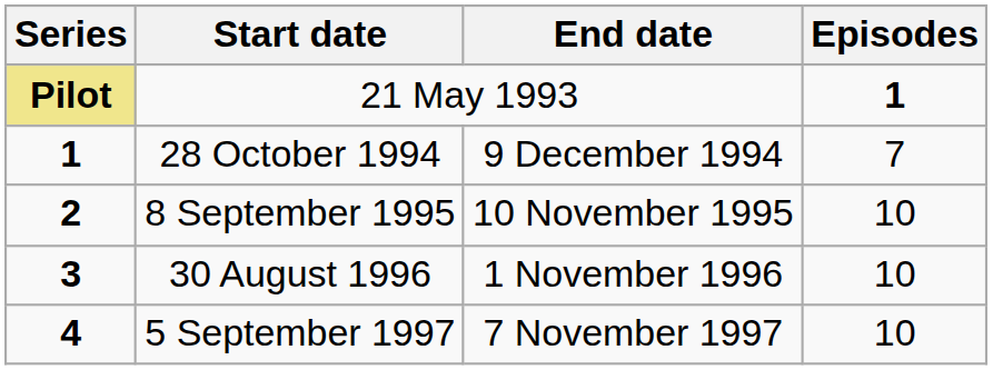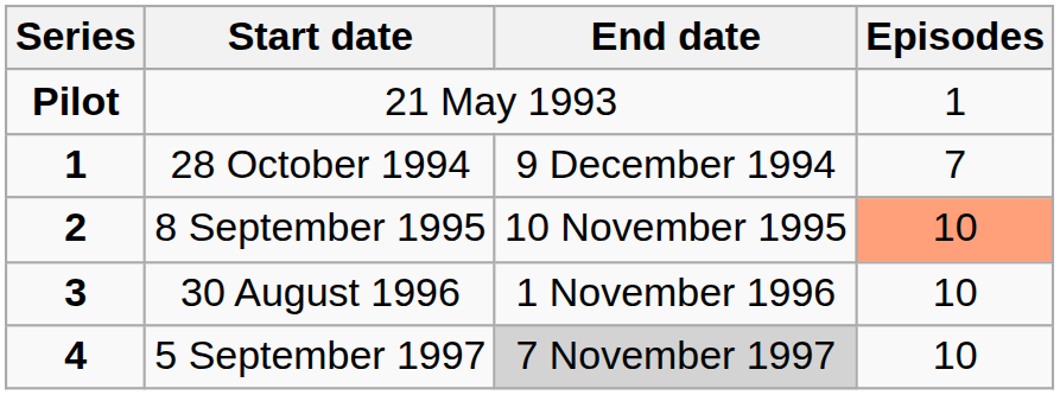21 May 1993 | Series: khaki background -> no background
21 May 1993 | Episodes: bold -> normal
8 September 1995 | Episodes: no background -> lightsalmon background
5 September 1997 | End date: no background -> lightgrey background
